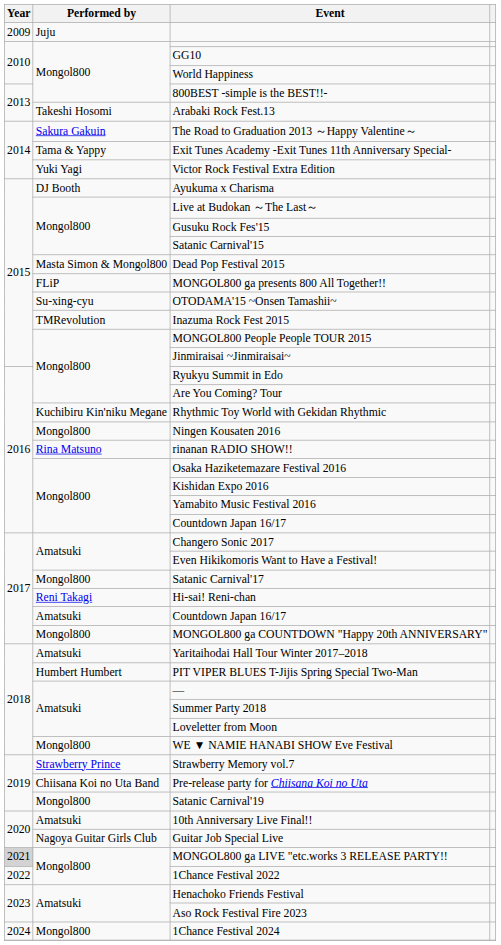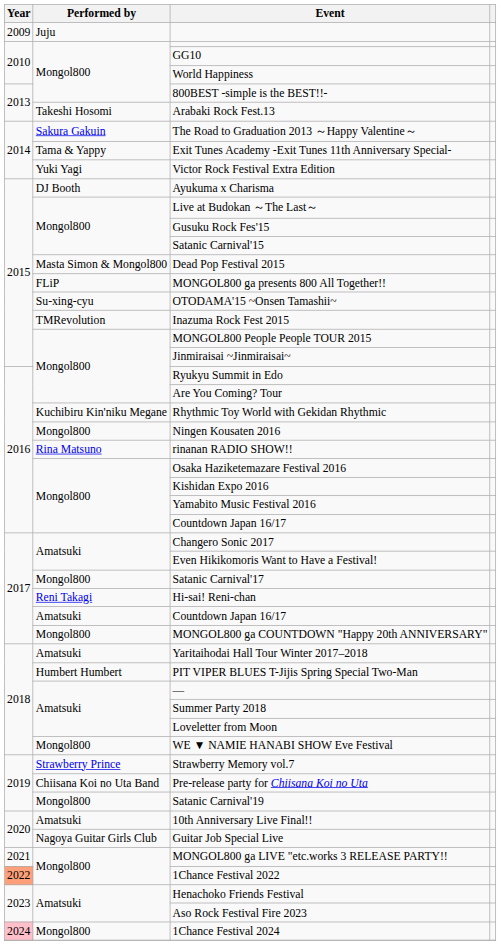MONGOL800 ga LIVE "etc.works 3 RELEASE PARTY!! | Year: lightgrey background -> no background
1Chance Festival 2022 | Year: no background -> lightsalmon background
1Chance Festival 2024 | Year: no background -> pink background
